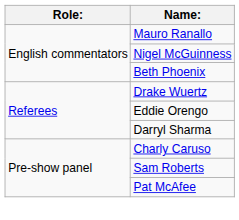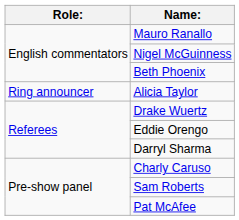+ row: Ring announcer | Alicia Taylor
